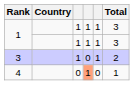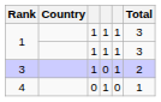4 | column 4: lightsalmon background -> no background
